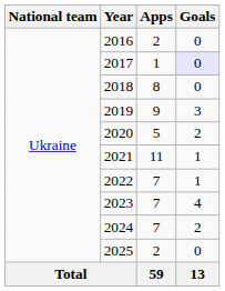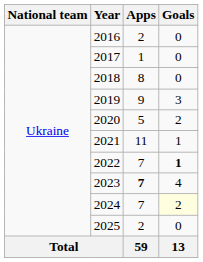2017 | Goals: lavender background -> no background
2022 | Goals: normal -> bold
2023 | Apps: normal -> bold
2024 | Goals: no background -> lightyellow background
